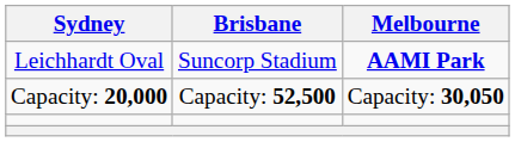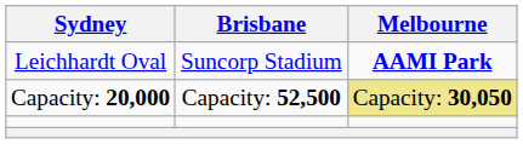Capacity: 20,000 | Melbourne: no background -> khaki background
